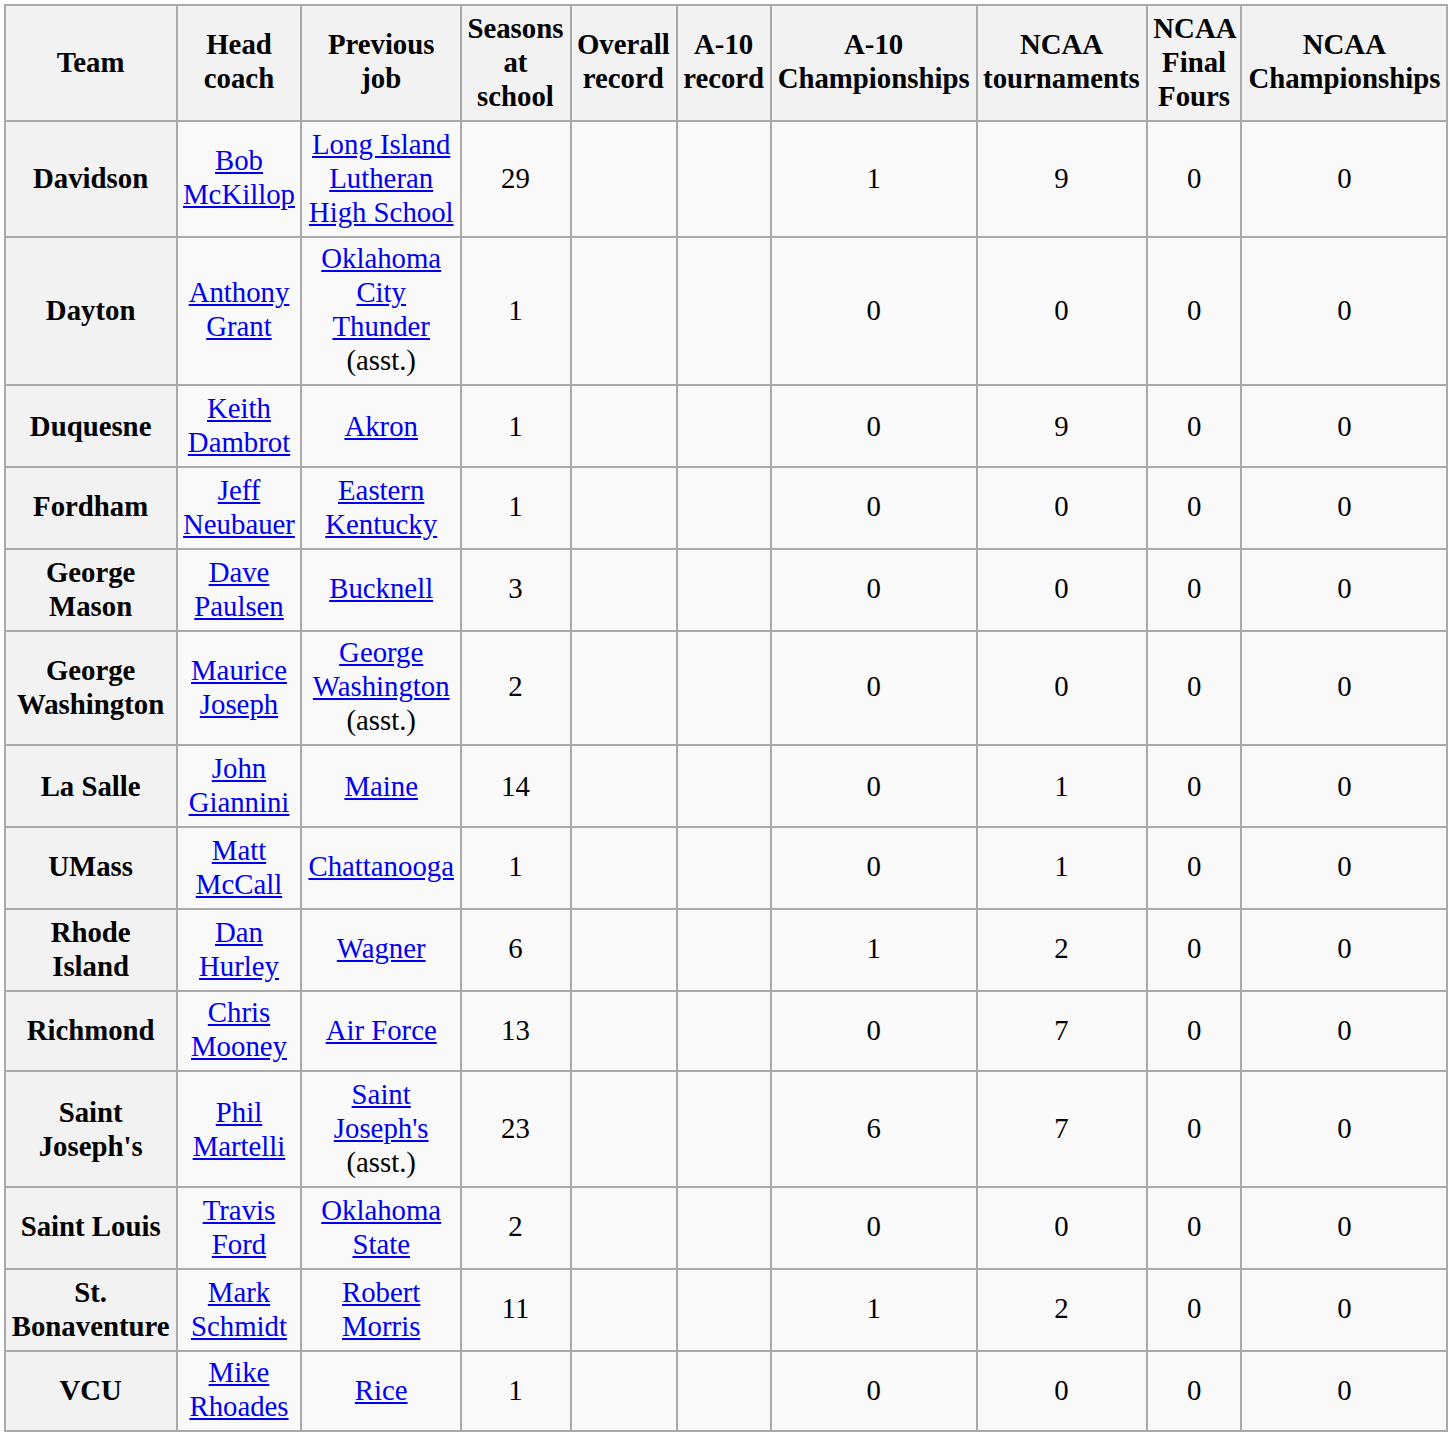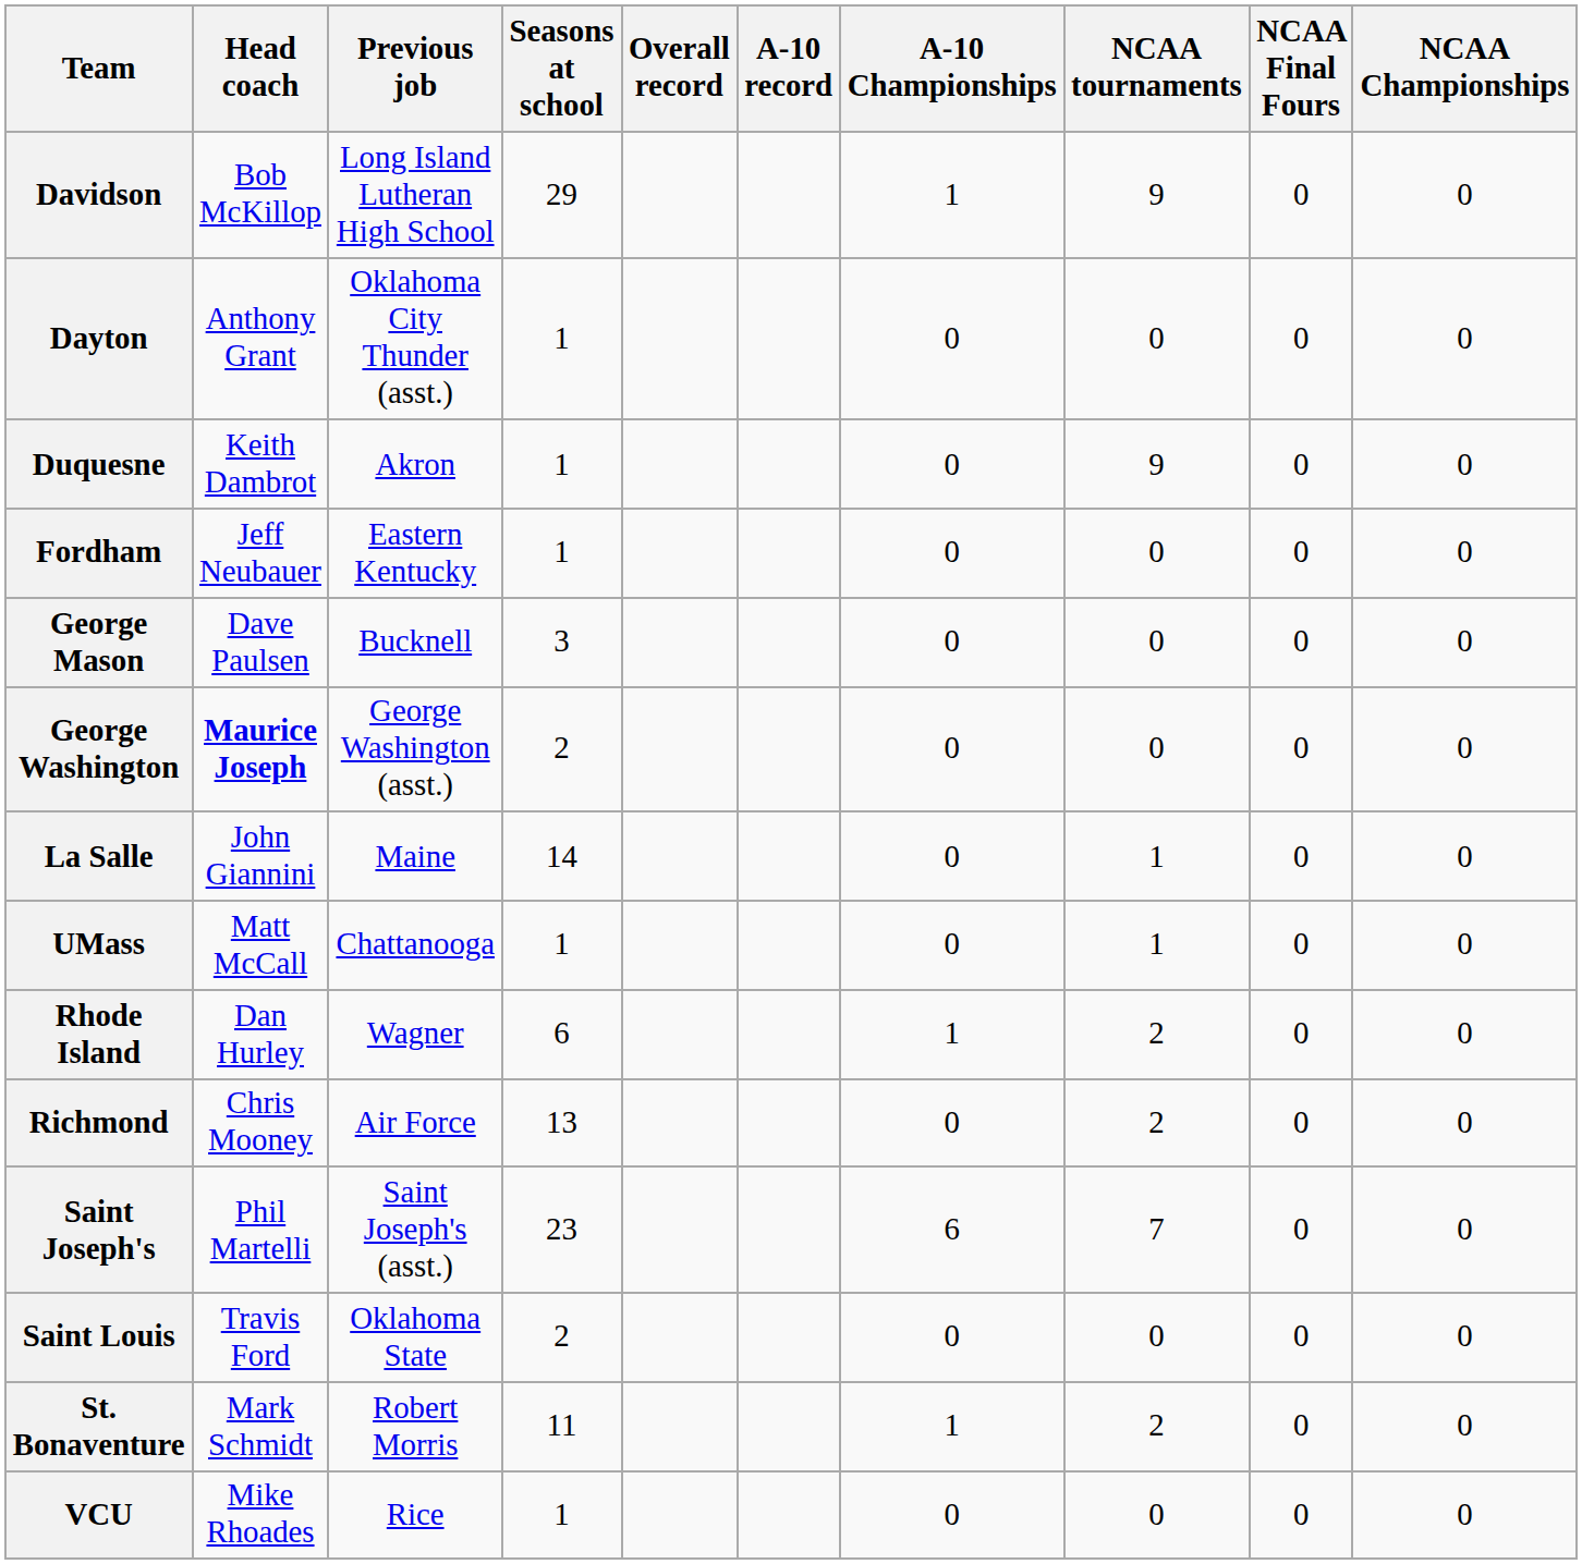George Washington | Head coach: normal -> bold
Richmond | NCAA tournaments: 7 -> 2
